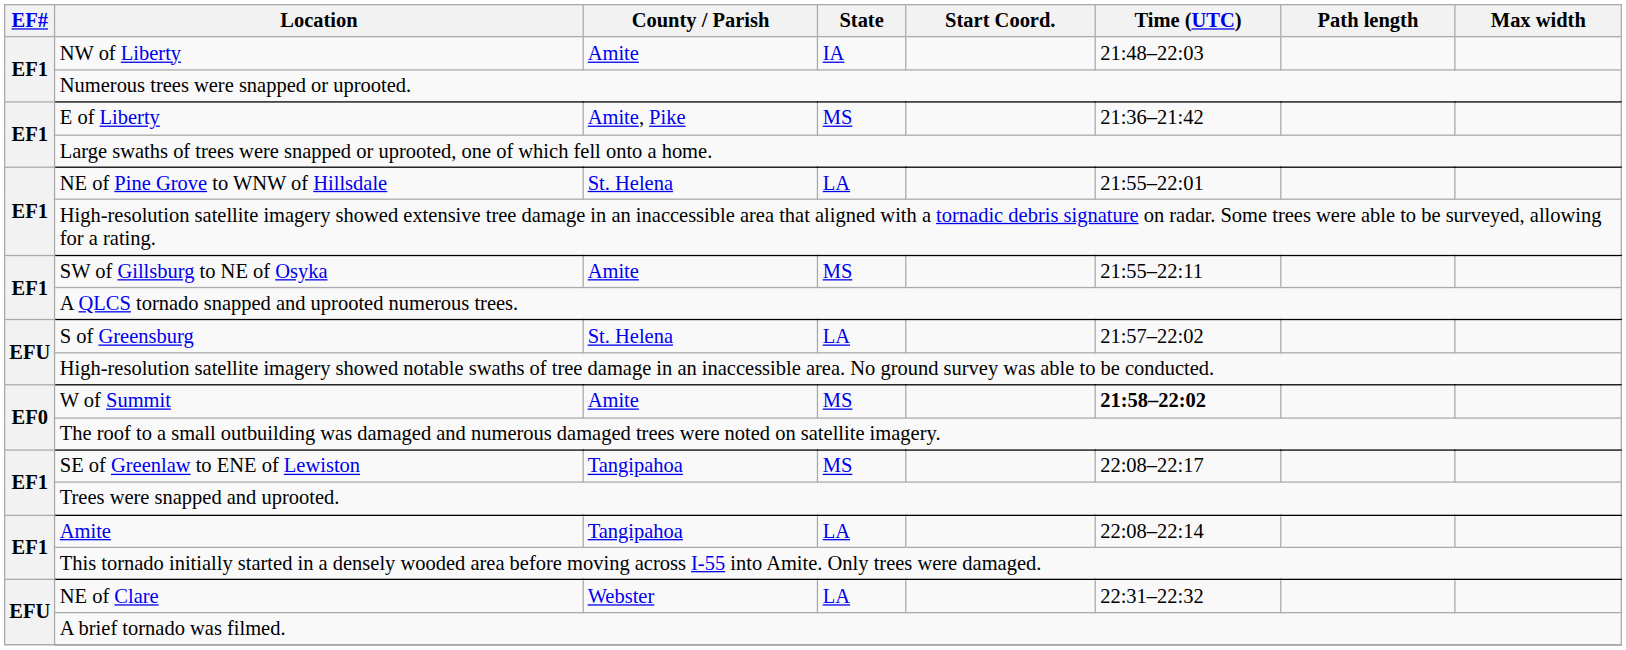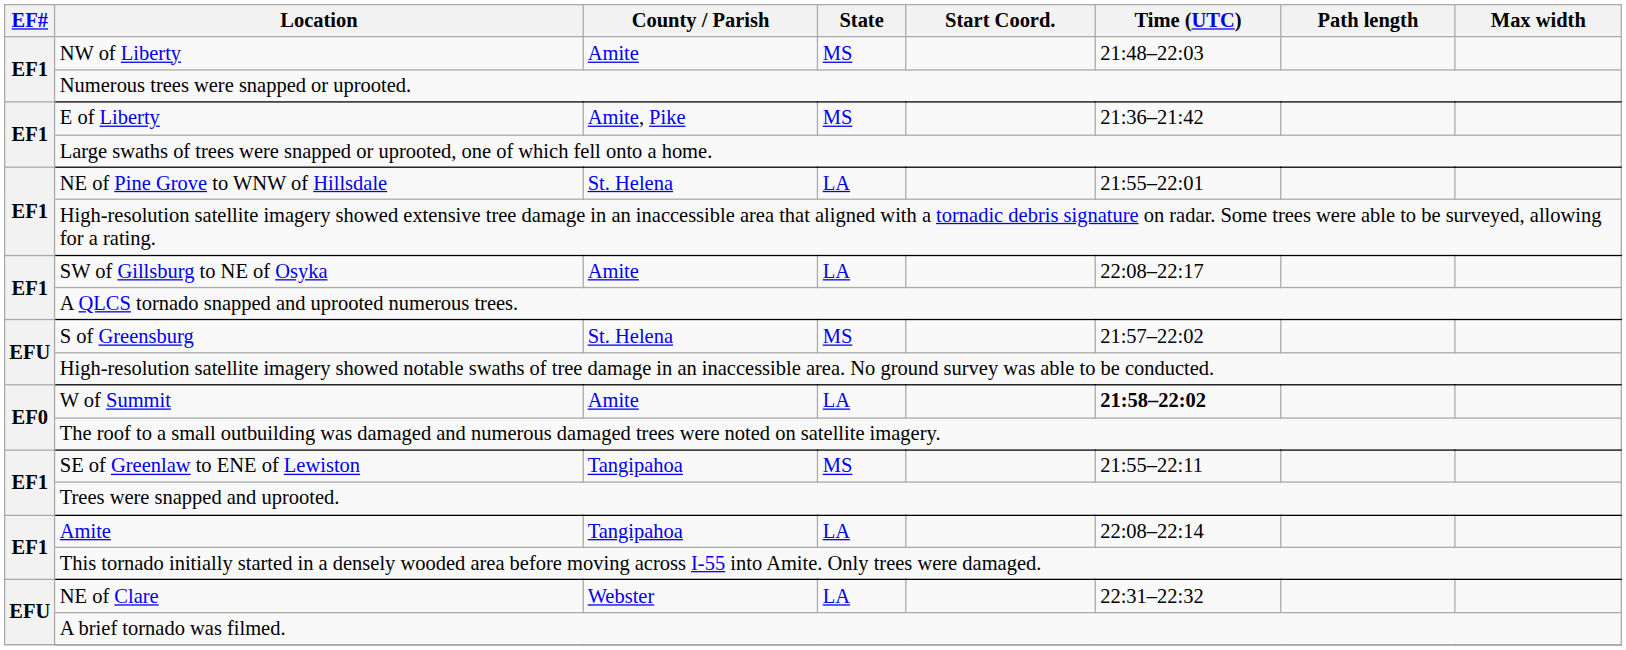NW of Liberty | State: IA -> MS
SW of Gillsburg to NE of Osyka | State: MS -> LA
SW of Gillsburg to NE of Osyka | Time (UTC): 21:55–22:11 -> 22:08–22:17
S of Greensburg | State: LA -> MS
W of Summit | State: MS -> LA
SE of Greenlaw to ENE of Lewiston | Time (UTC): 22:08–22:17 -> 21:55–22:11
